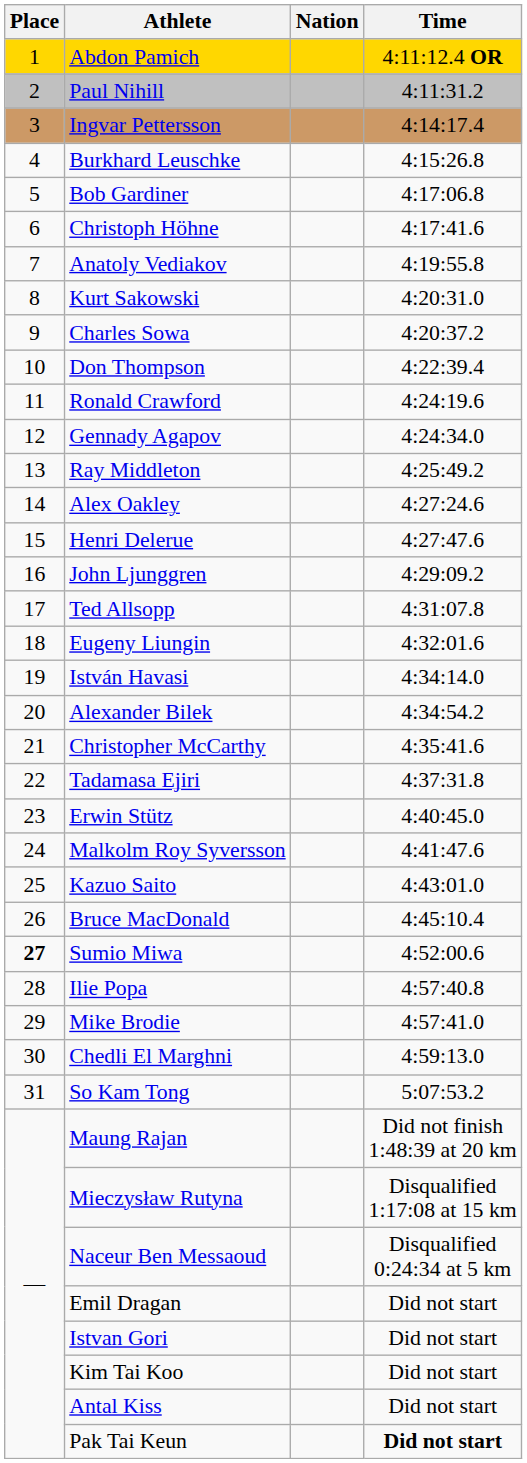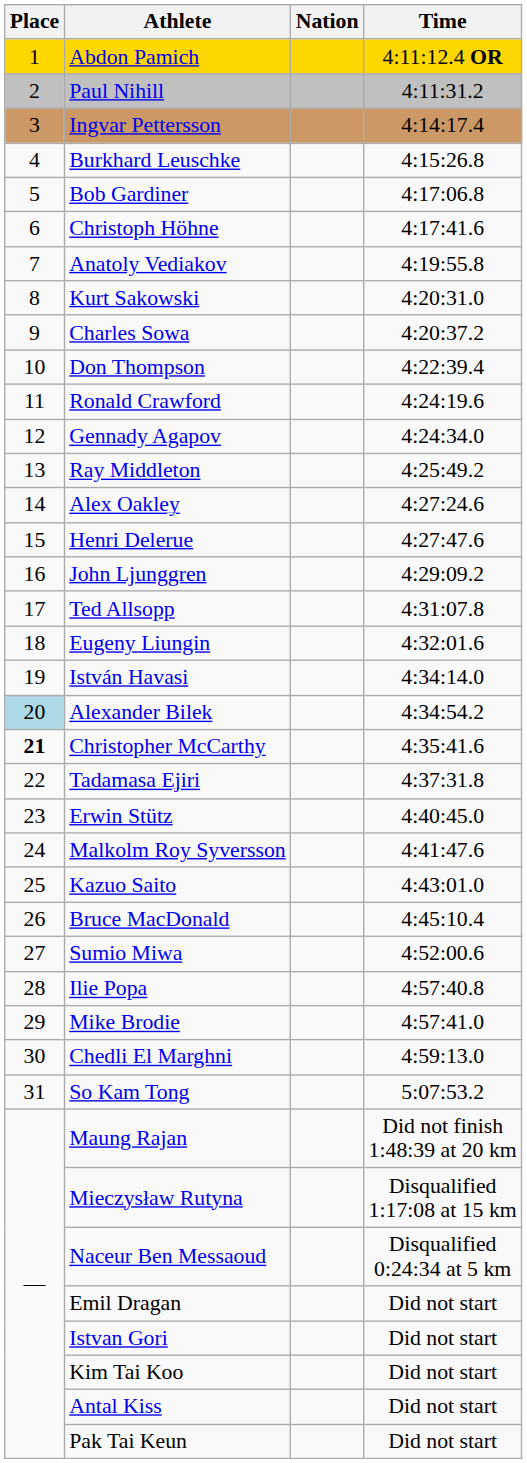Alexander Bilek | Place: no background -> lightblue background
Christopher McCarthy | Place: normal -> bold
Sumio Miwa | Place: bold -> normal
Pak Tai Keun | Time: bold -> normal
